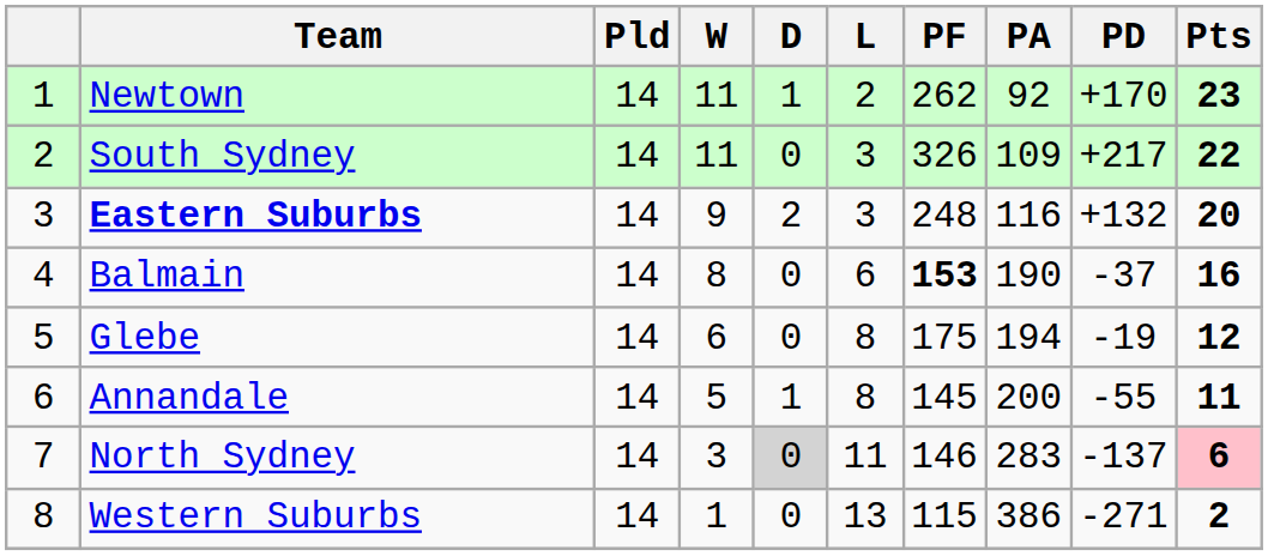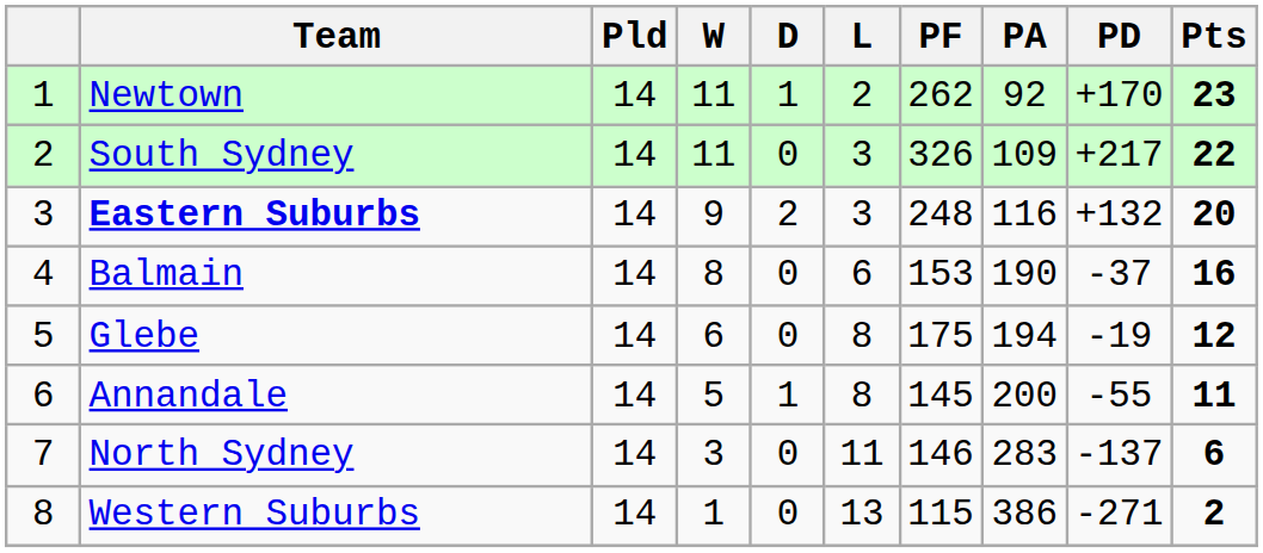Balmain | PF: bold -> normal
North Sydney | D: lightgrey background -> no background
North Sydney | Pts: pink background -> no background
